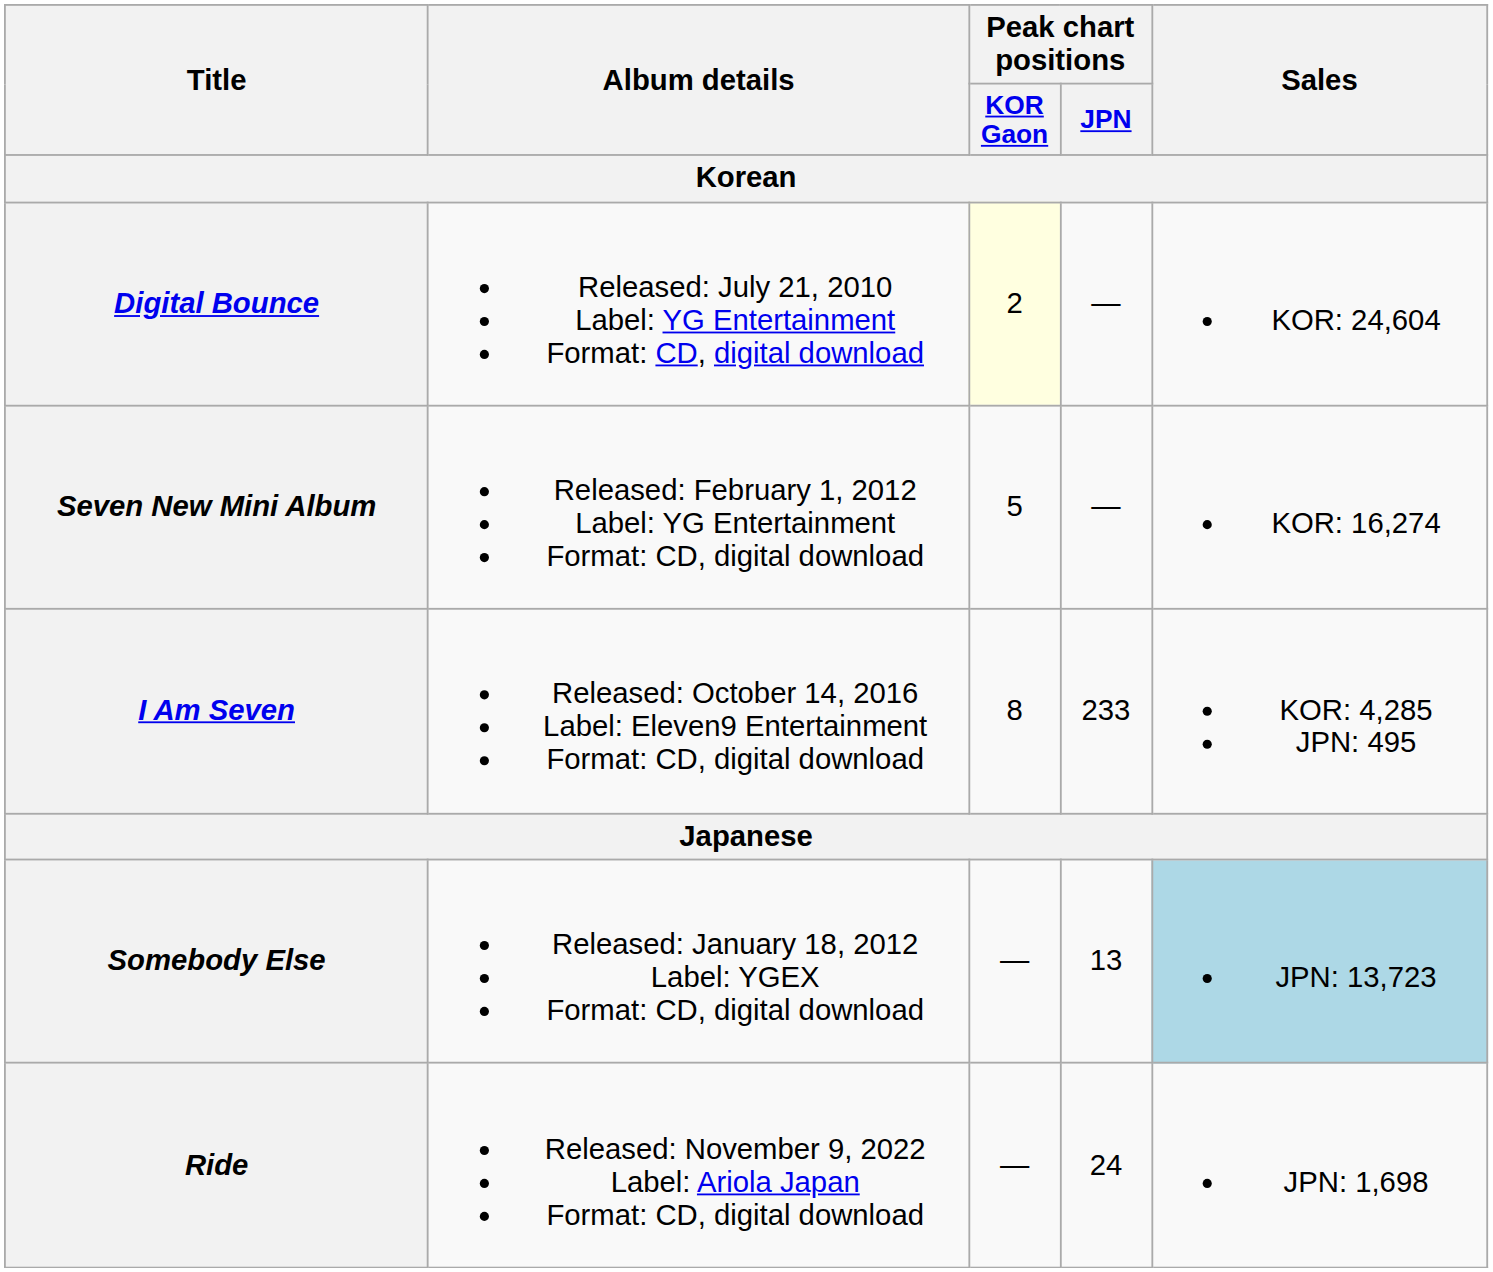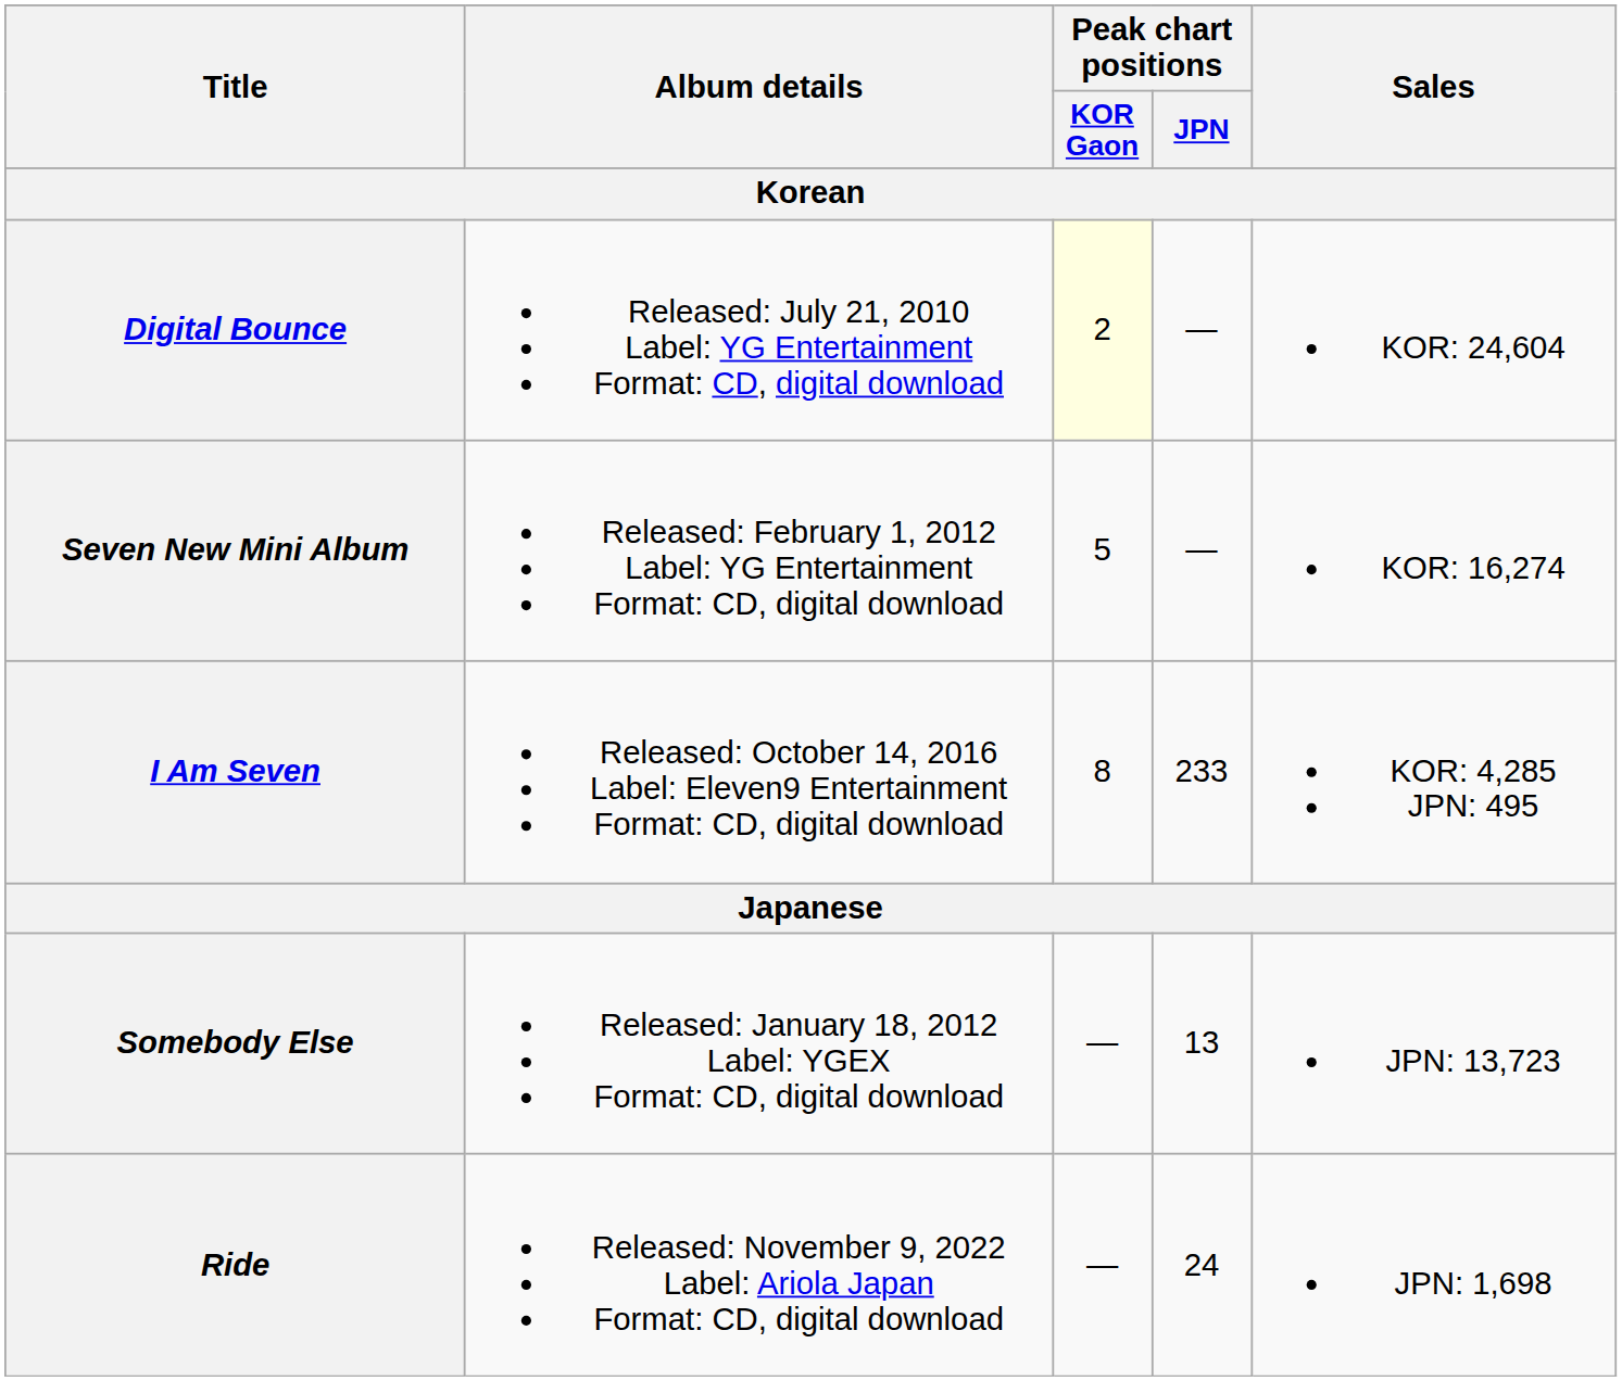Somebody Else | Sales: lightblue background -> no background
